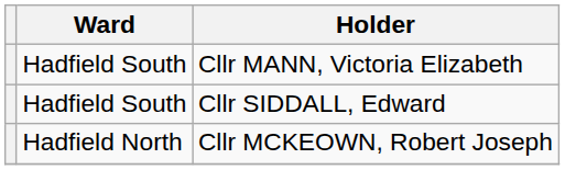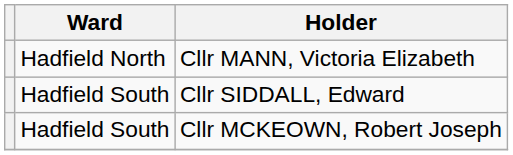Cllr MANN, Victoria Elizabeth | Ward: Hadfield South -> Hadfield North
Cllr MCKEOWN, Robert Joseph | Ward: Hadfield North -> Hadfield South
